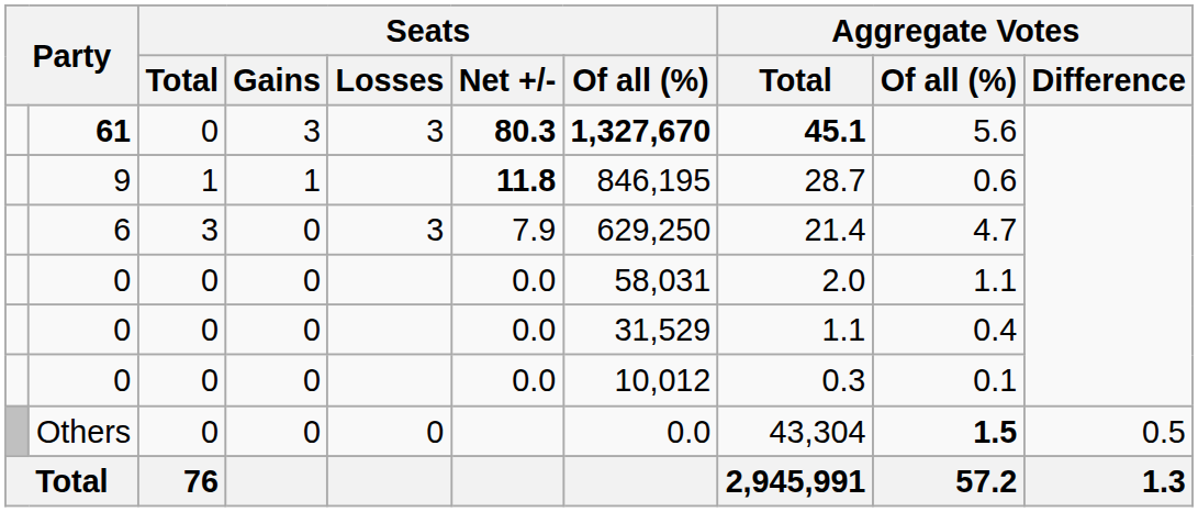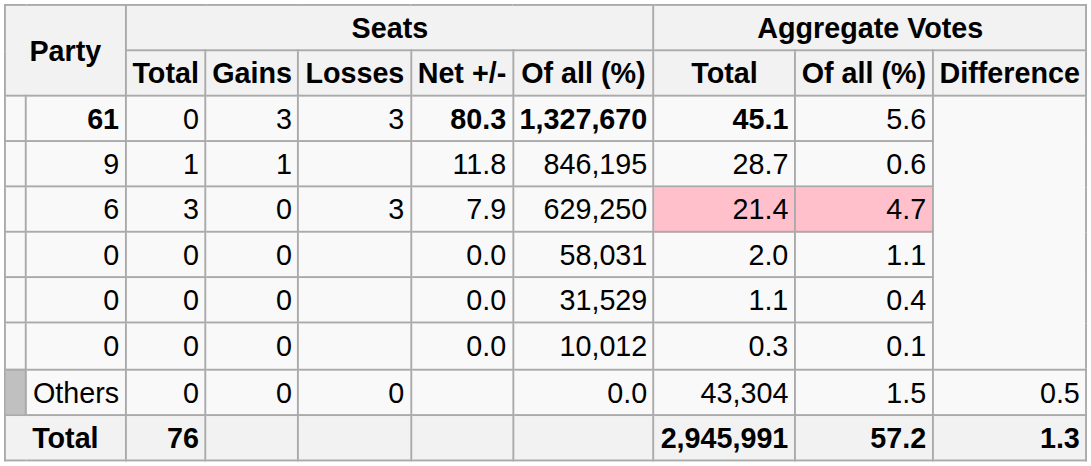9 | Seats / Net +/-: bold -> normal
6 | Aggregate Votes / Total: no background -> pink background
6 | Aggregate Votes / Of all (%): no background -> pink background
Others | Aggregate Votes / Of all (%): bold -> normal
